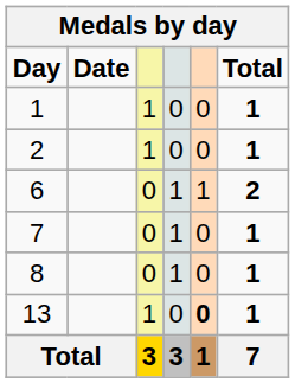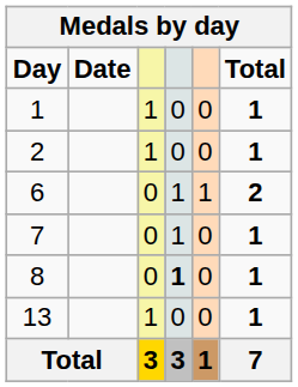8 | column 4: normal -> bold
13 | column 5: bold -> normal
